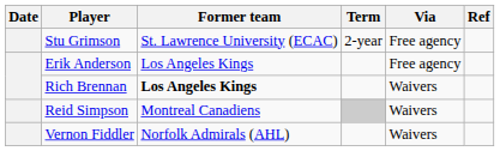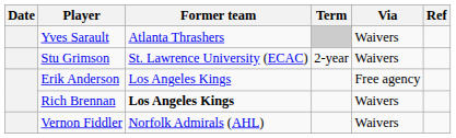+ row: Yves Sarault | Atlanta Thrashers | Waivers
Stu Grimson | Via: Free agency -> Waivers
- row: Reid Simpson | Montreal Canadiens | Waivers
